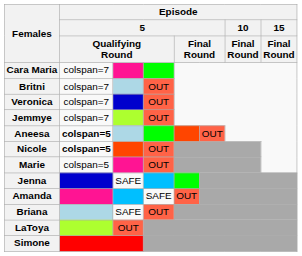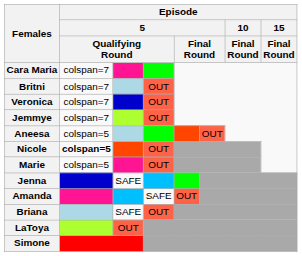Aneesa | column 2: bold -> normal
